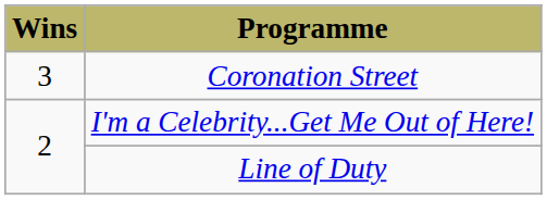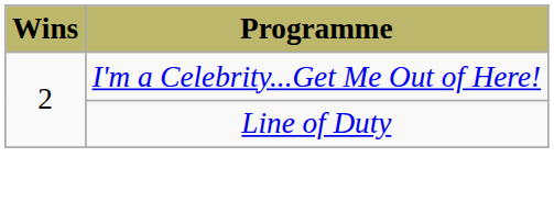- row: 3 | Coronation Street
